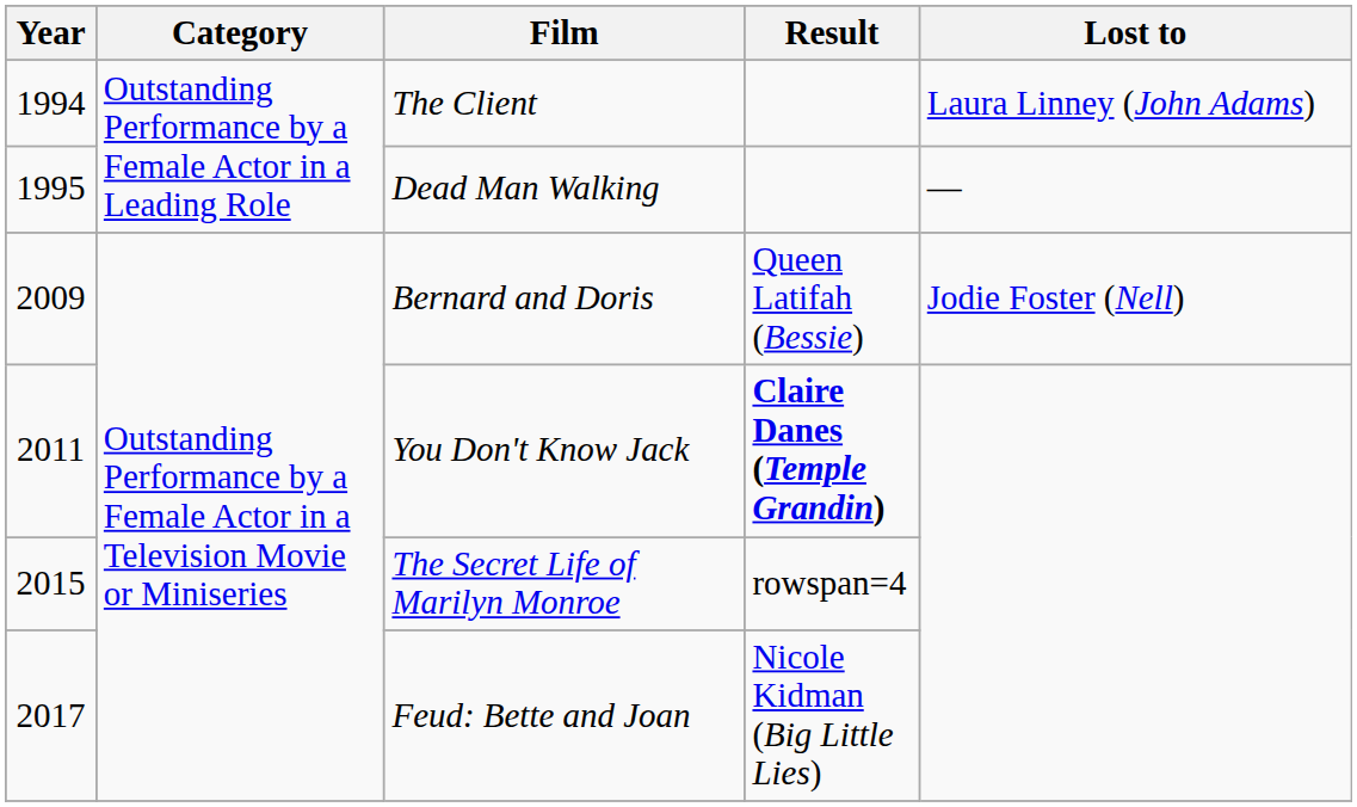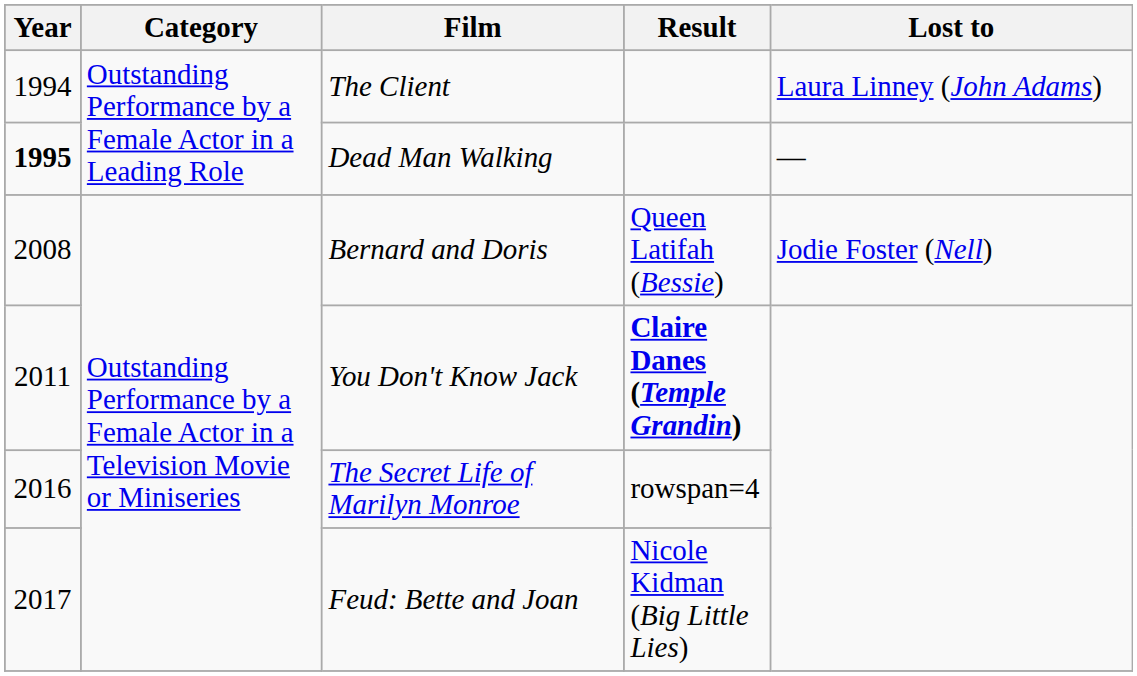Dead Man Walking | Year: normal -> bold
Bernard and Doris | Year: 2009 -> 2008
The Secret Life of Marilyn Monroe | Year: 2015 -> 2016
